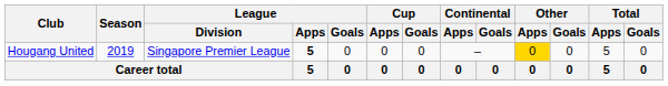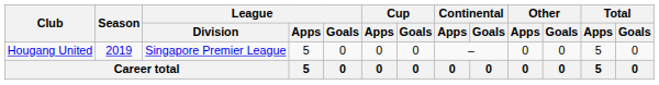Hougang United | League / Apps: bold -> normal
Hougang United | Other / Apps: gold background -> no background
